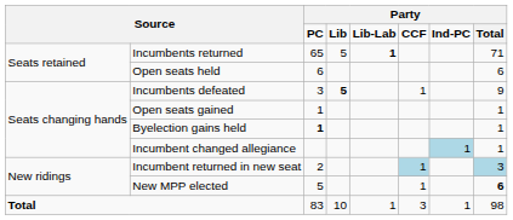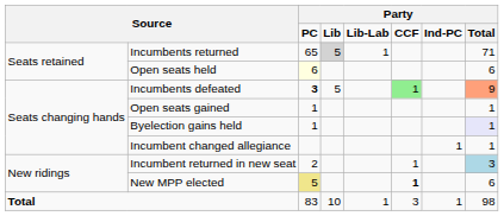Incumbents returned | column 4: no background -> lightgrey background
Incumbents returned | column 5: bold -> normal
Open seats held | column 3: no background -> lightyellow background
Incumbents defeated | column 3: normal -> bold
Incumbents defeated | column 4: bold -> normal
Incumbents defeated | column 6: no background -> lightgreen background
Incumbents defeated | column 8: no background -> lightsalmon background
Byelection gains held | column 3: bold -> normal
Byelection gains held | column 8: no background -> lavender background
Incumbent changed allegiance | column 7: lightblue background -> no background
Incumbent returned in new seat | column 6: lightblue background -> no background
New MPP elected | column 3: no background -> khaki background
New MPP elected | column 6: normal -> bold
New MPP elected | column 8: bold -> normal
